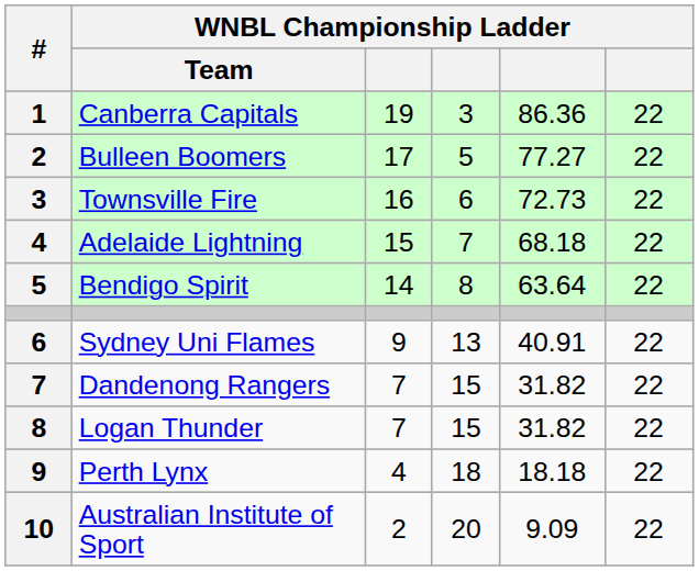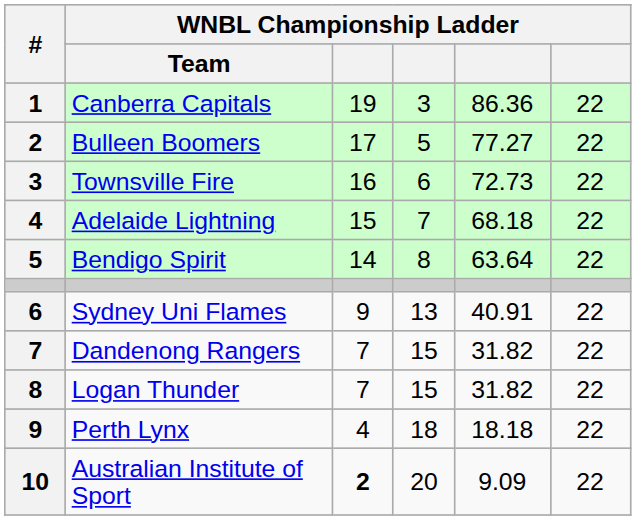Australian Institute of Sport | column 3: normal -> bold
